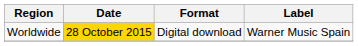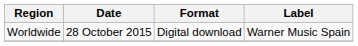Worldwide | Date: gold background -> no background
